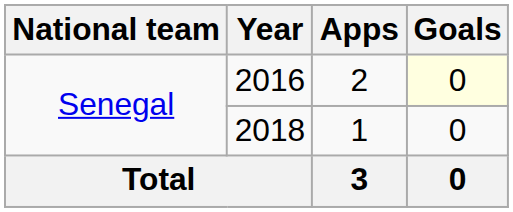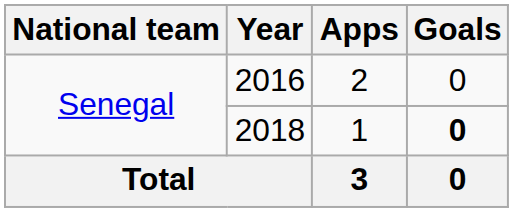2016 | Goals: lightyellow background -> no background
2018 | Goals: normal -> bold
